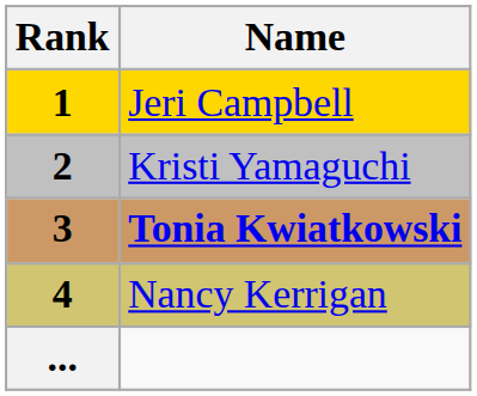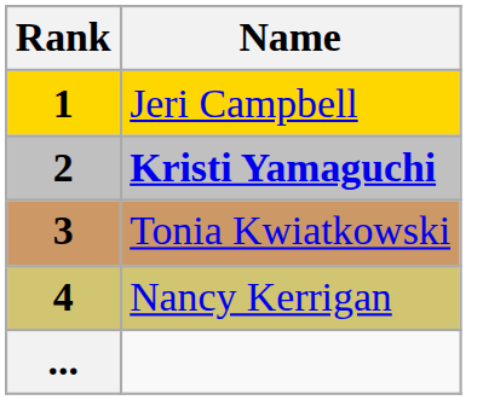Kristi Yamaguchi | Name: normal -> bold
Tonia Kwiatkowski | Name: bold -> normal
